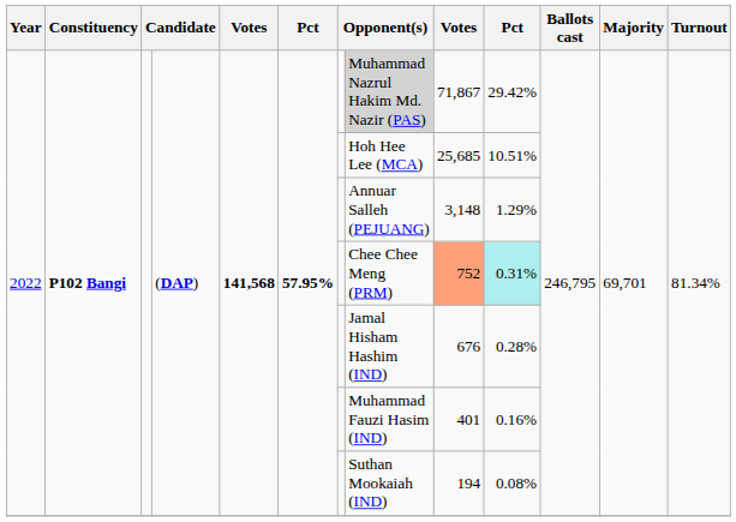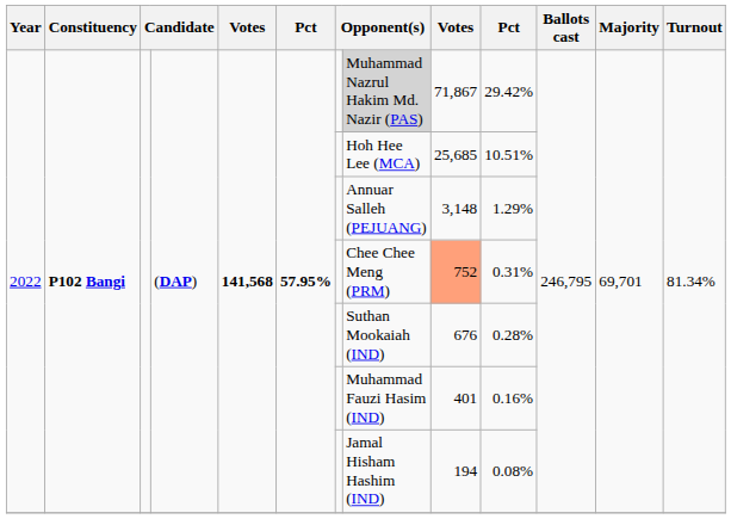row 5 | column 10: paleturquoise background -> no background
row 6 | column 8: Jamal Hisham Hashim (IND) -> Suthan Mookaiah (IND)
row 8 | column 8: Suthan Mookaiah (IND) -> Jamal Hisham Hashim (IND)
